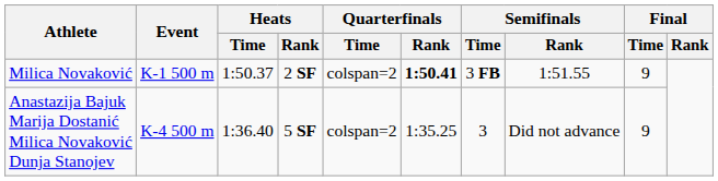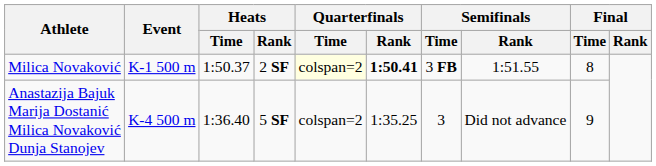Milica Novaković | Quarterfinals / Time: no background -> lightyellow background
Milica Novaković | Final / Time: 9 -> 8
